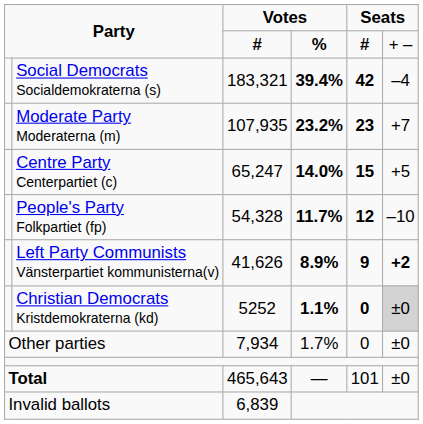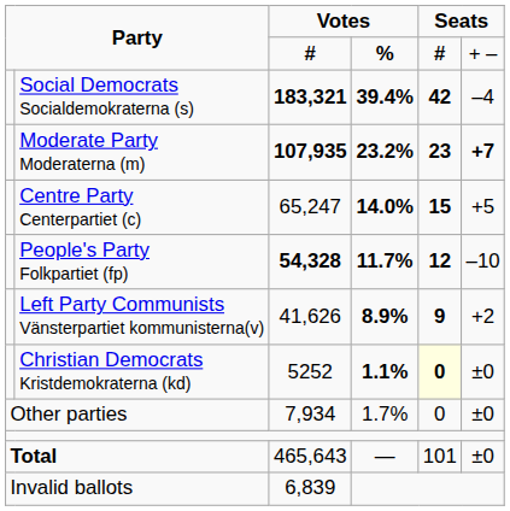Social Democrats Socialdemokraterna (s) | column 3: normal -> bold
Moderate Party Moderaterna (m) | column 3: normal -> bold
Moderate Party Moderaterna (m) | column 6: normal -> bold
People's Party Folkpartiet (fp) | column 3: normal -> bold
Left Party Communists Vänsterpartiet kommunisterna(v) | column 6: bold -> normal
Christian Democrats Kristdemokraterna (kd) | column 5: no background -> lightyellow background
Christian Democrats Kristdemokraterna (kd) | column 6: lightgrey background -> no background
